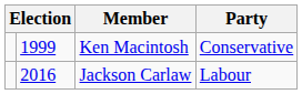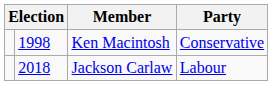Ken Macintosh | column 2: 1999 -> 1998
Jackson Carlaw | column 2: 2016 -> 2018
